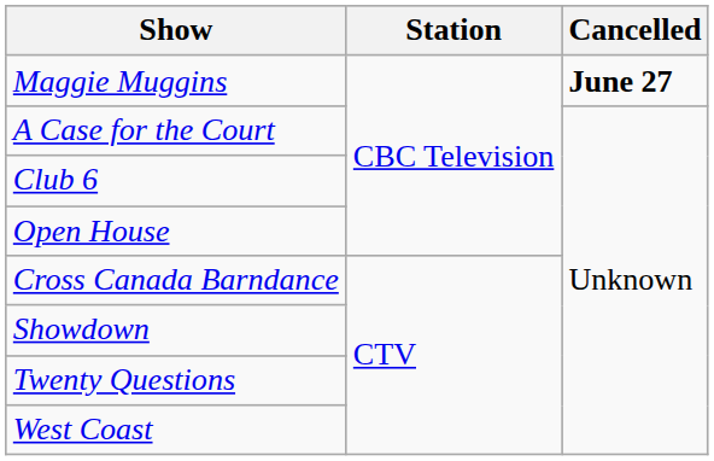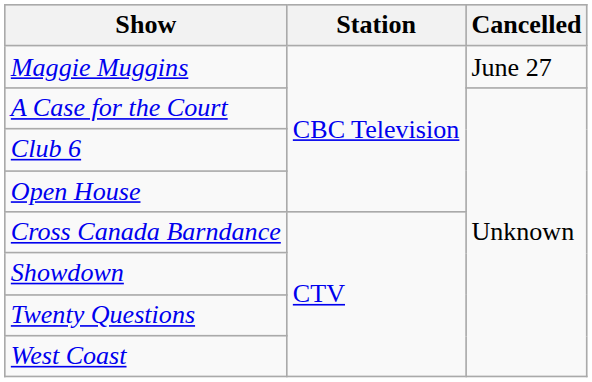Maggie Muggins | Cancelled: bold -> normal
